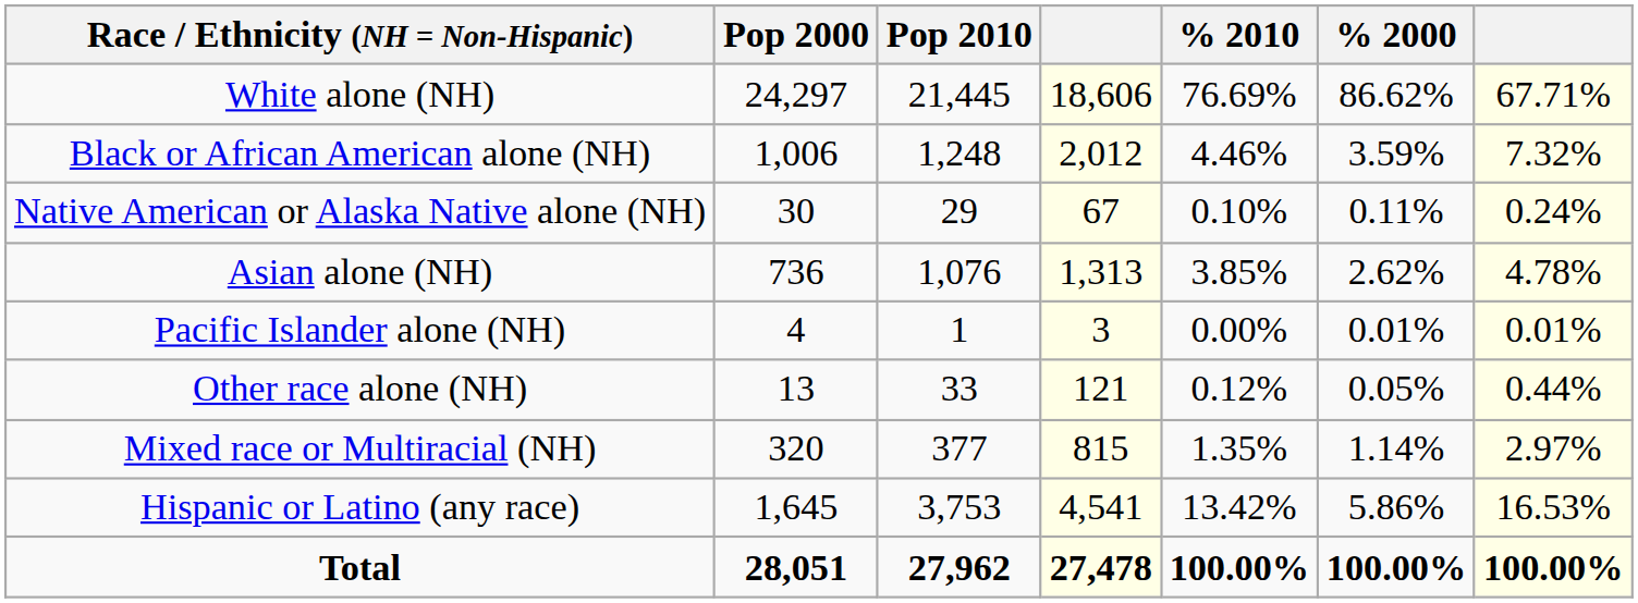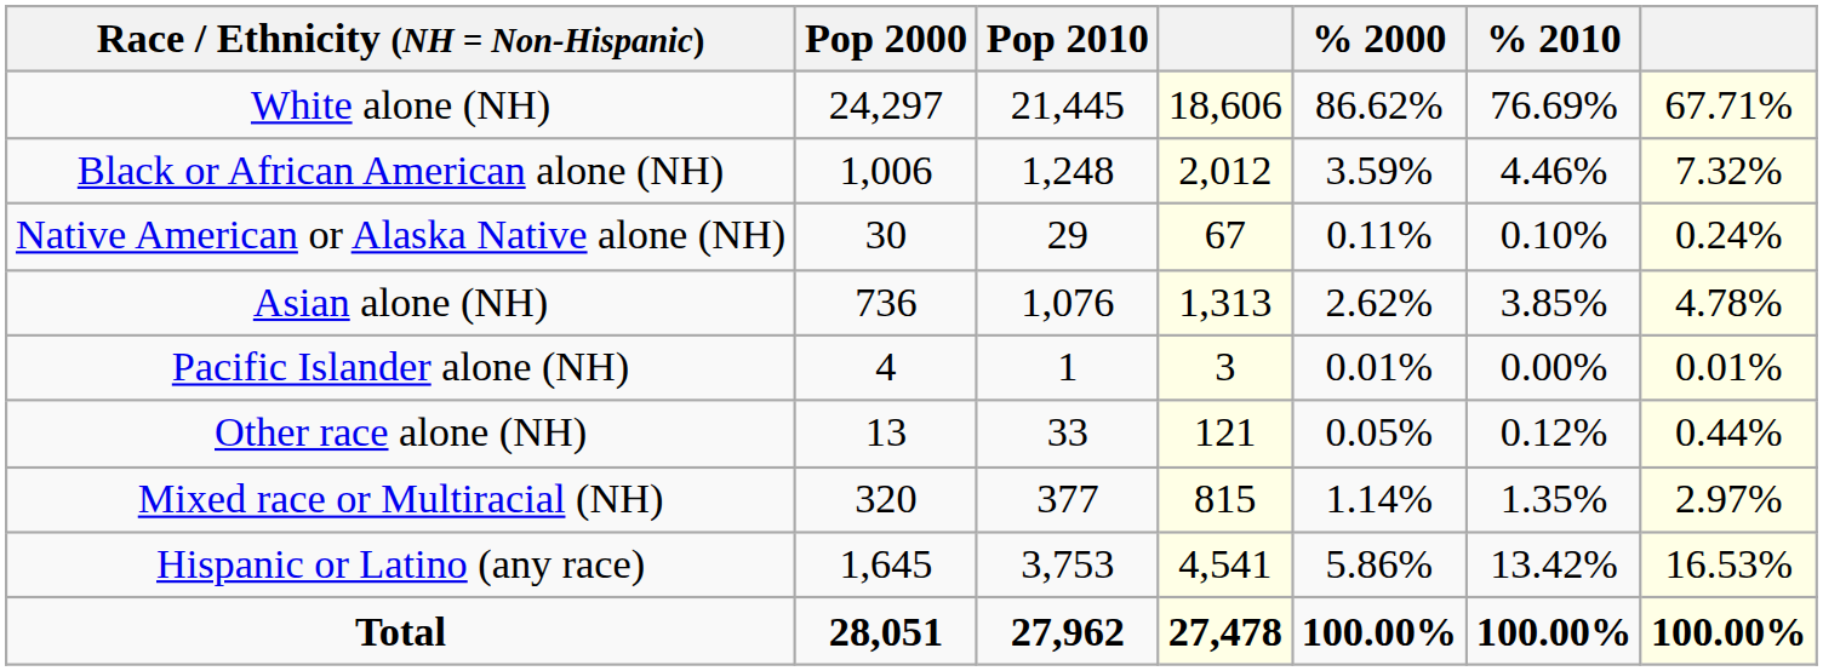columns swapped: % 2000 <-> % 2010
